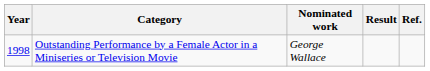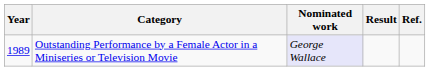row 2 | Year: 1998 -> 1989
row 2 | Nominated work: no background -> lavender background
